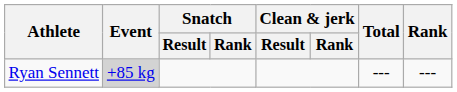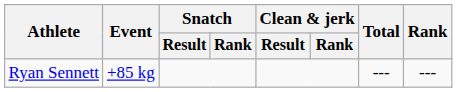Ryan Sennett | Event: lightgrey background -> no background
